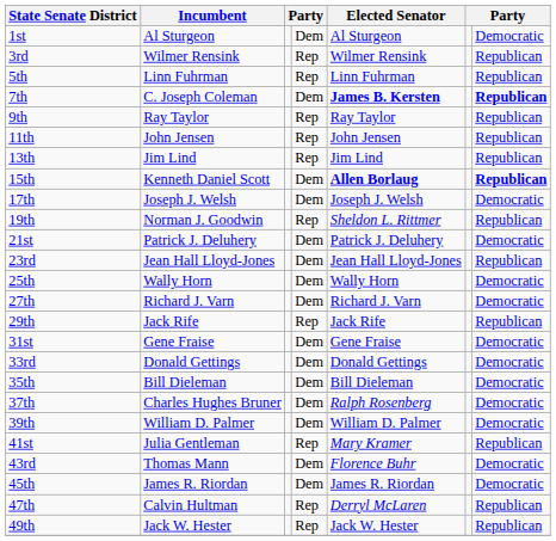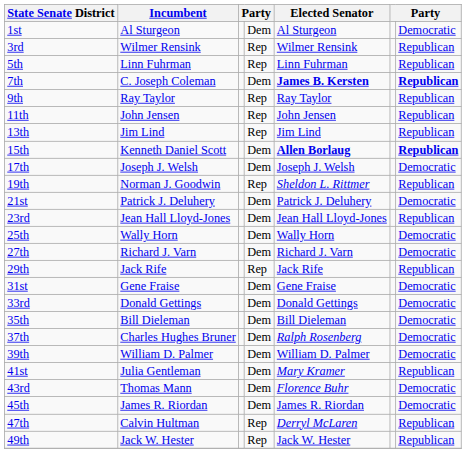41st | column 4: Rep -> Dem
